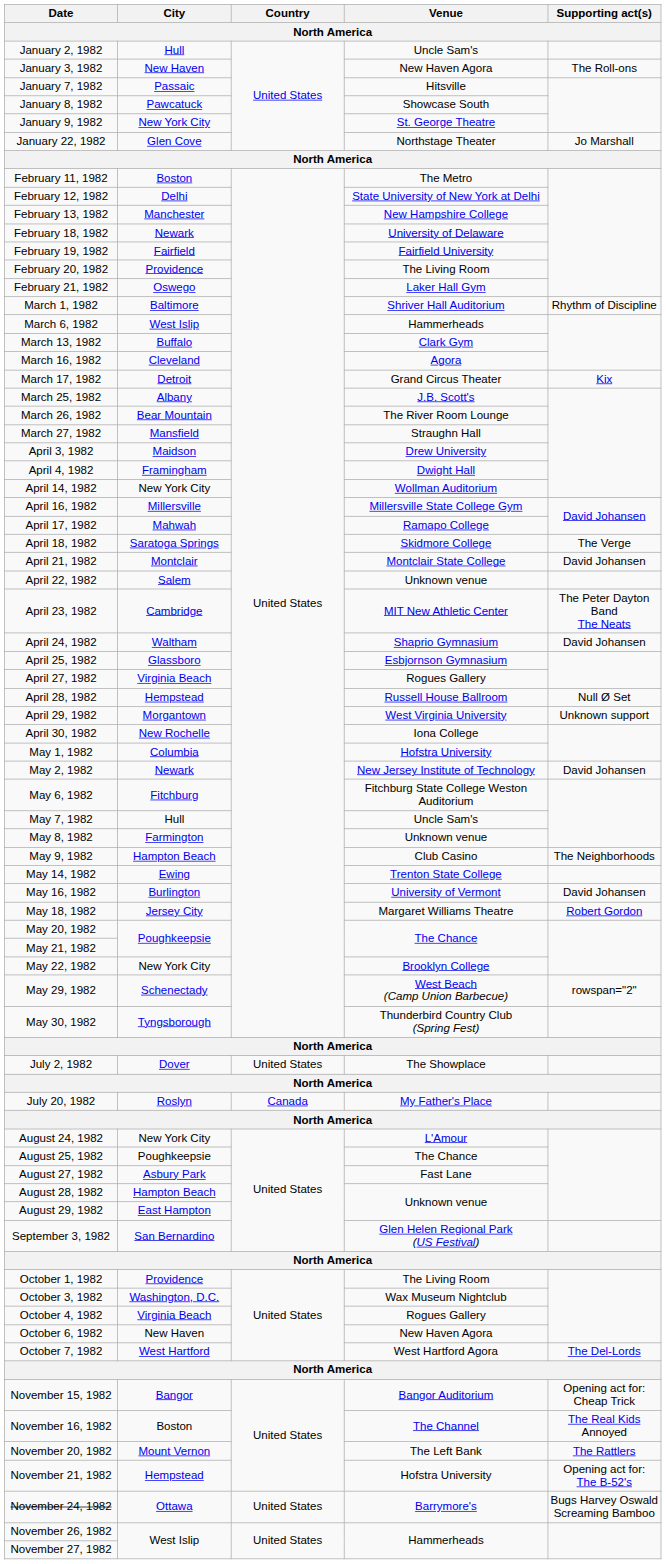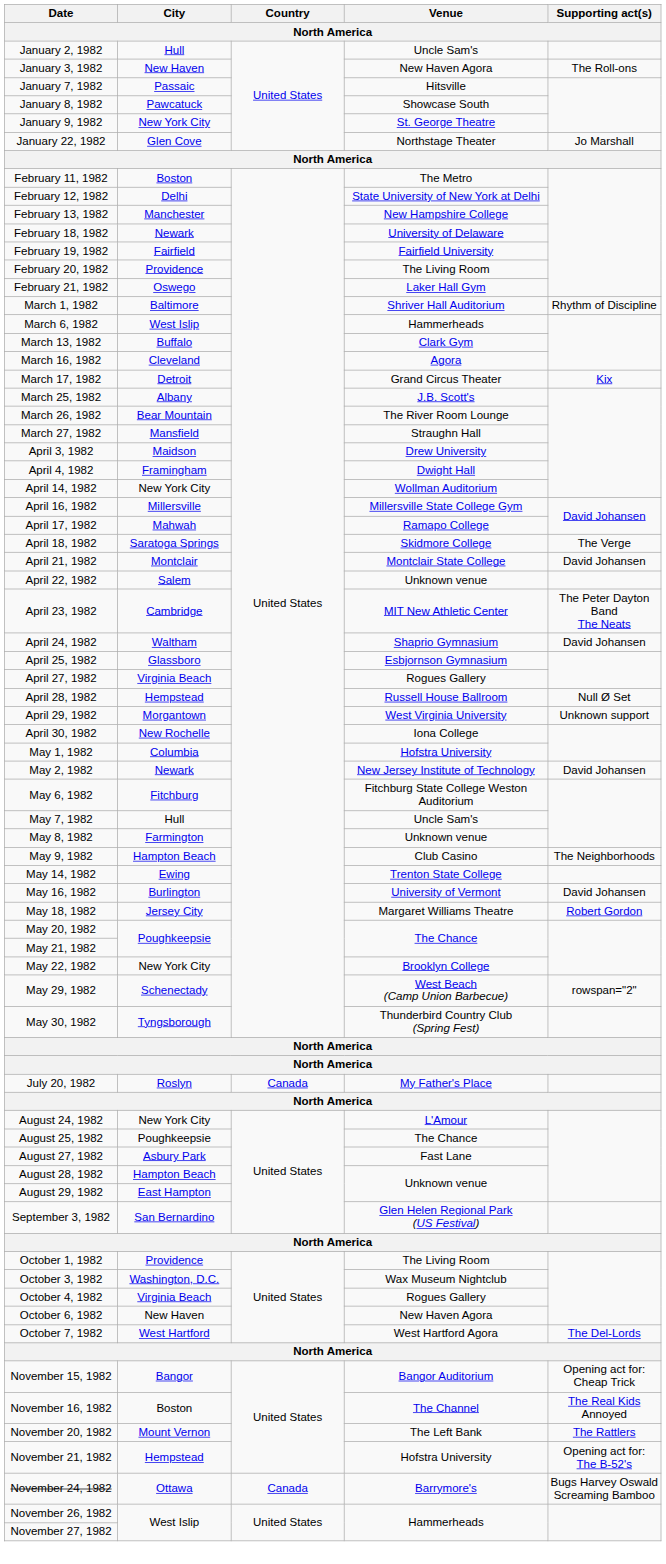- row: July 2, 1982 | Dover | United States | The Showplace
November 24, 1982 | Country: United States -> Canada
